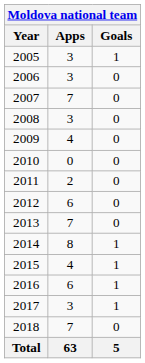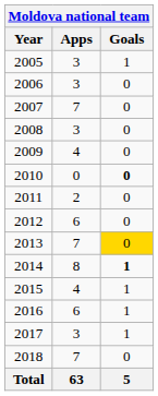2010 | Goals: normal -> bold
2013 | Goals: no background -> gold background
2014 | Goals: normal -> bold
